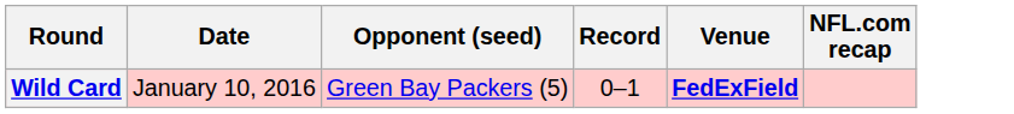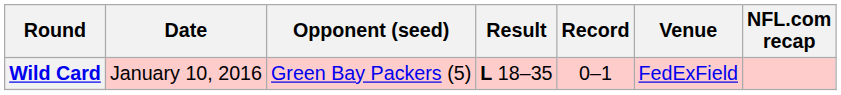+ column: Result | L 18–35
Wild Card | Venue: bold -> normal
